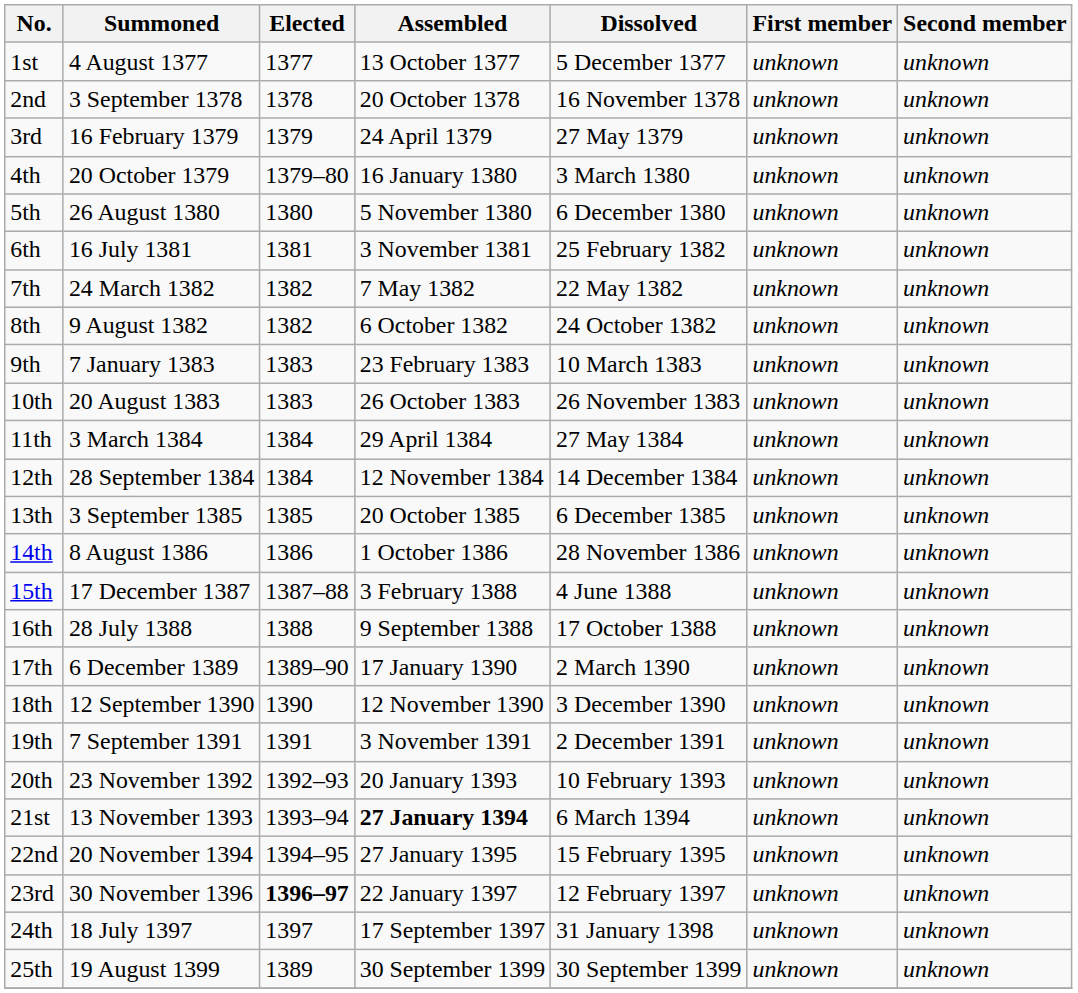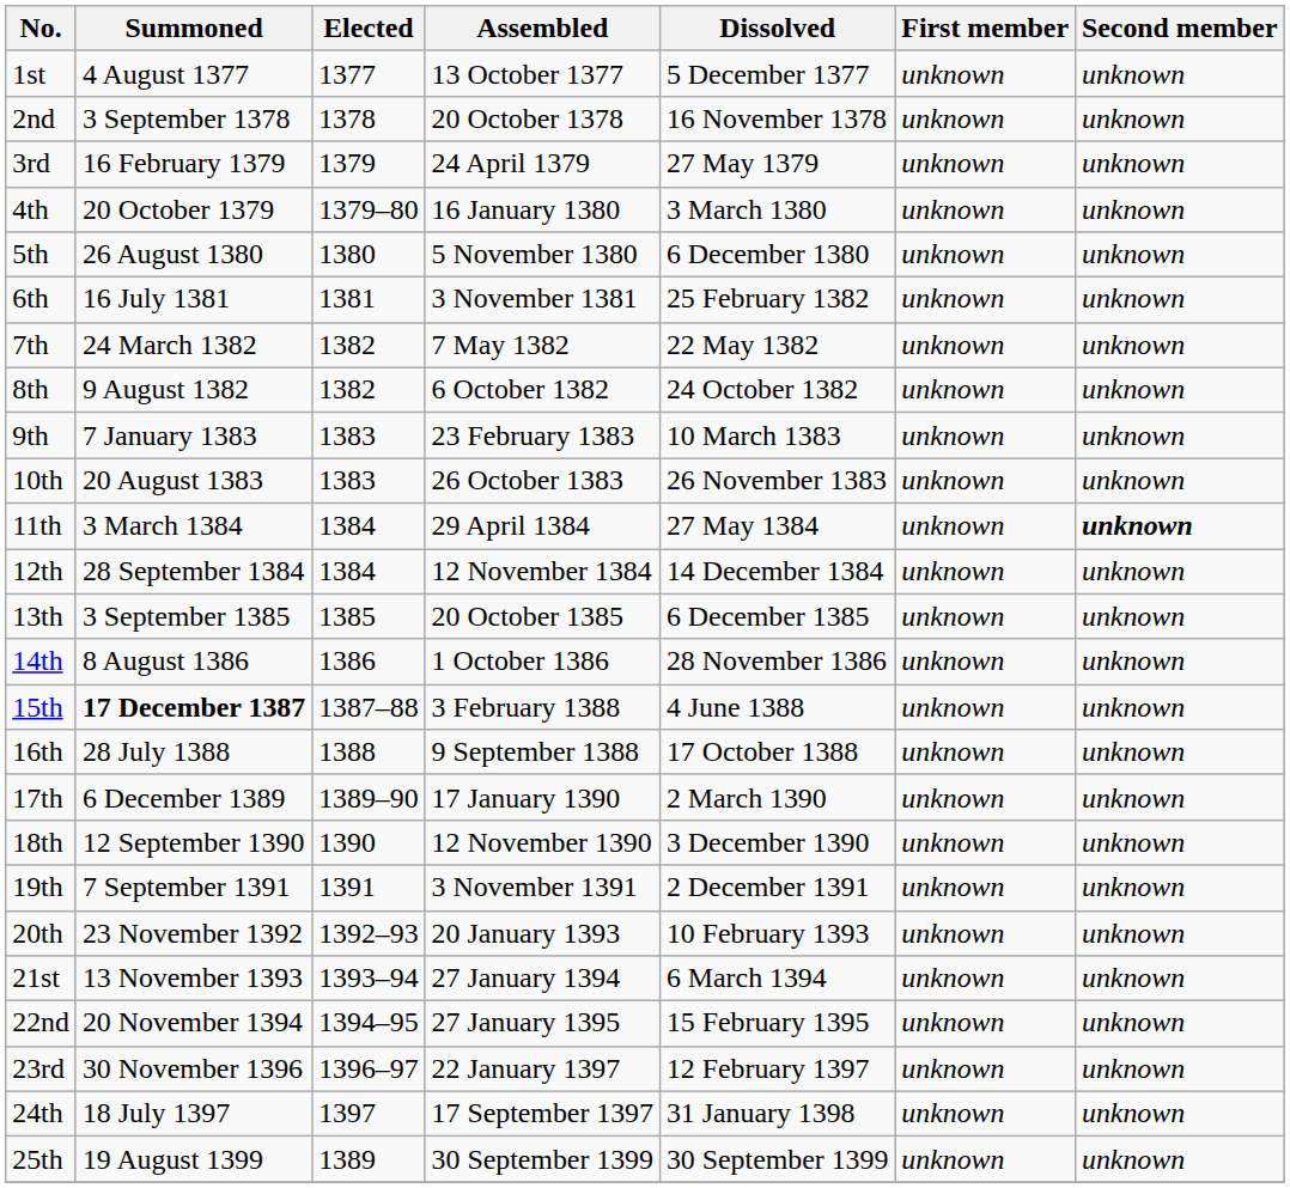11th | Second member: normal -> bold
15th | Summoned: normal -> bold
21st | Assembled: bold -> normal
23rd | Elected: bold -> normal
